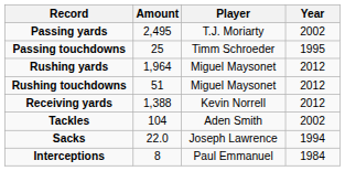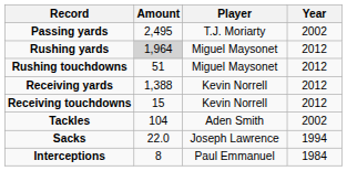- row: Passing touchdowns | 25 | Timm Schroeder | 1995
Rushing yards | Amount: no background -> lightgrey background
+ row: Receiving touchdowns | 15 | Kevin Norrell | 2012
